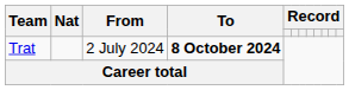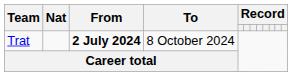Trat | From: normal -> bold
Trat | To: bold -> normal
